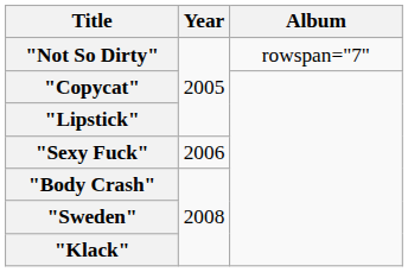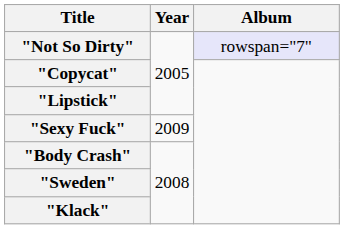"Not So Dirty" | Album: no background -> lavender background
"Sexy Fuck" | Year: 2006 -> 2009
